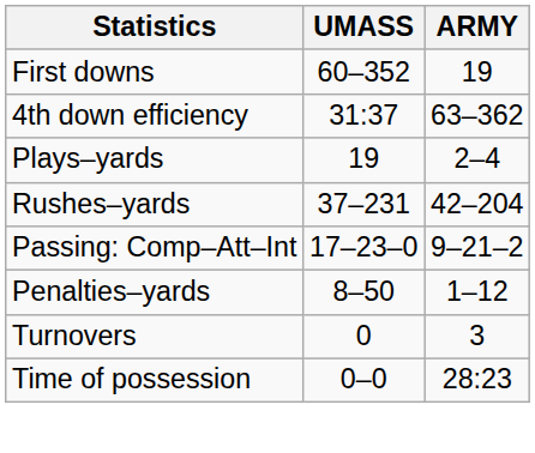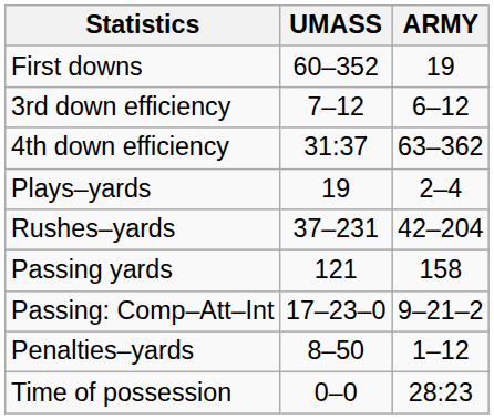+ row: 3rd down efficiency | 7–12 | 6–12
+ row: Passing yards | 121 | 158
- row: Turnovers | 0 | 3
